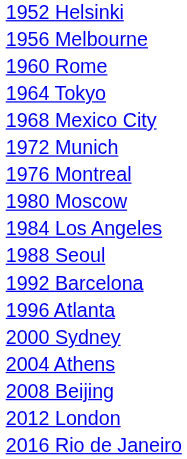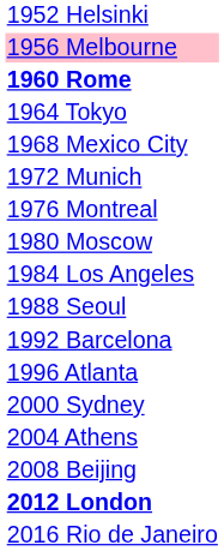1956 Melbourne | column 1: no background -> pink background
1960 Rome | column 1: normal -> bold
2012 London | column 1: normal -> bold
